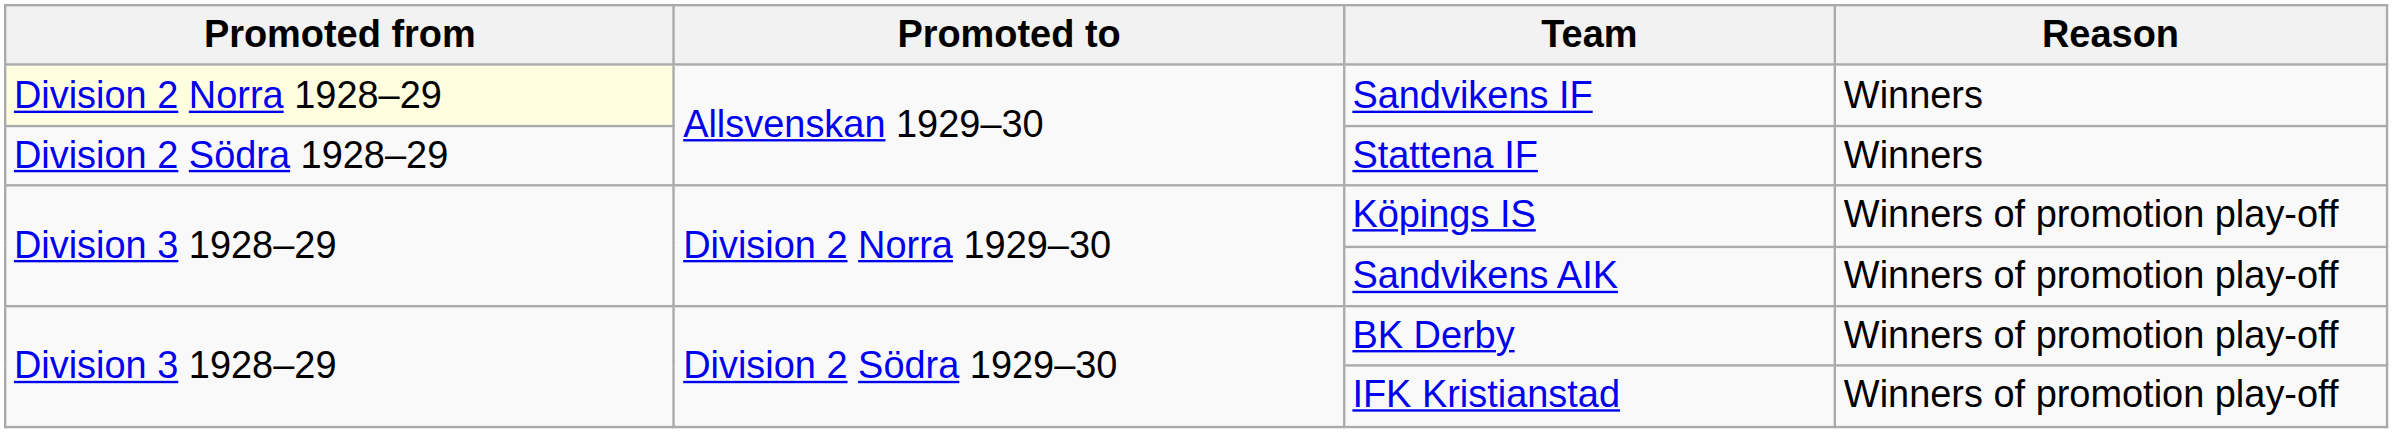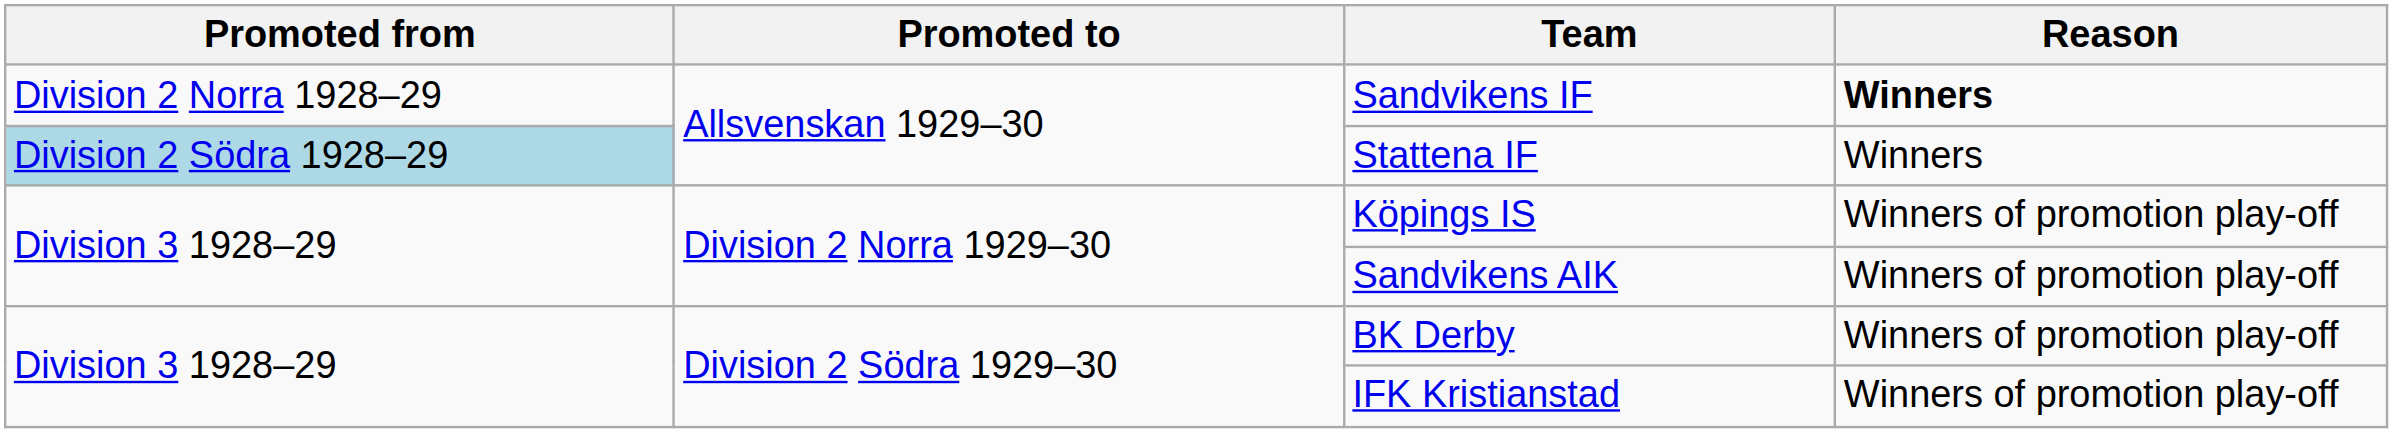Sandvikens IF | Promoted from: lightyellow background -> no background
Sandvikens IF | Reason: normal -> bold
Stattena IF | Promoted from: no background -> lightblue background
